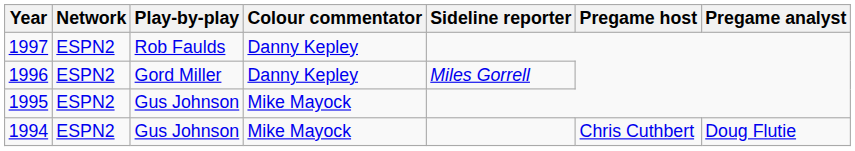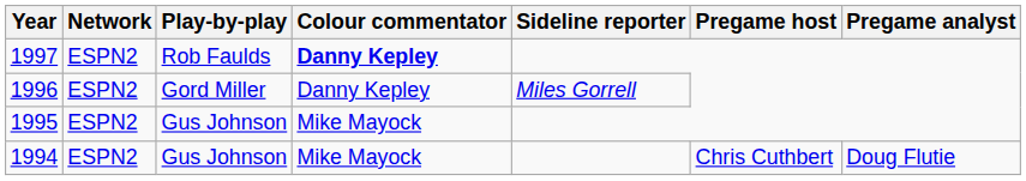1997 | Colour commentator: normal -> bold
